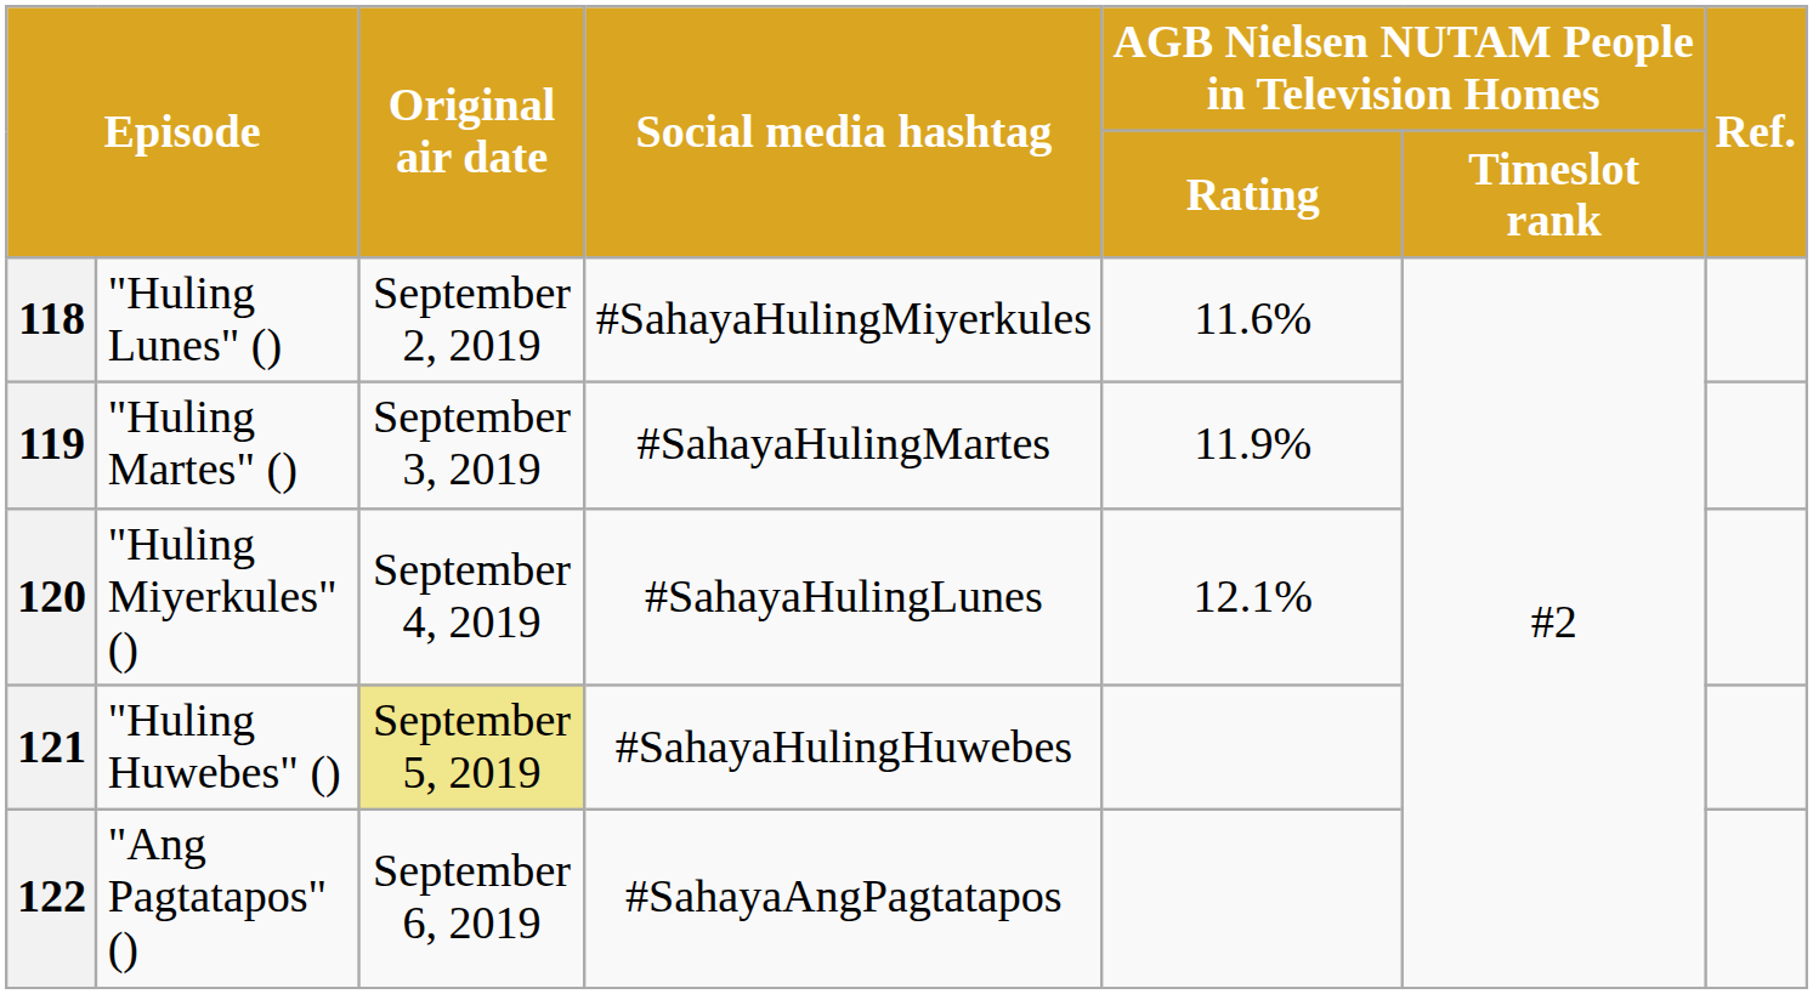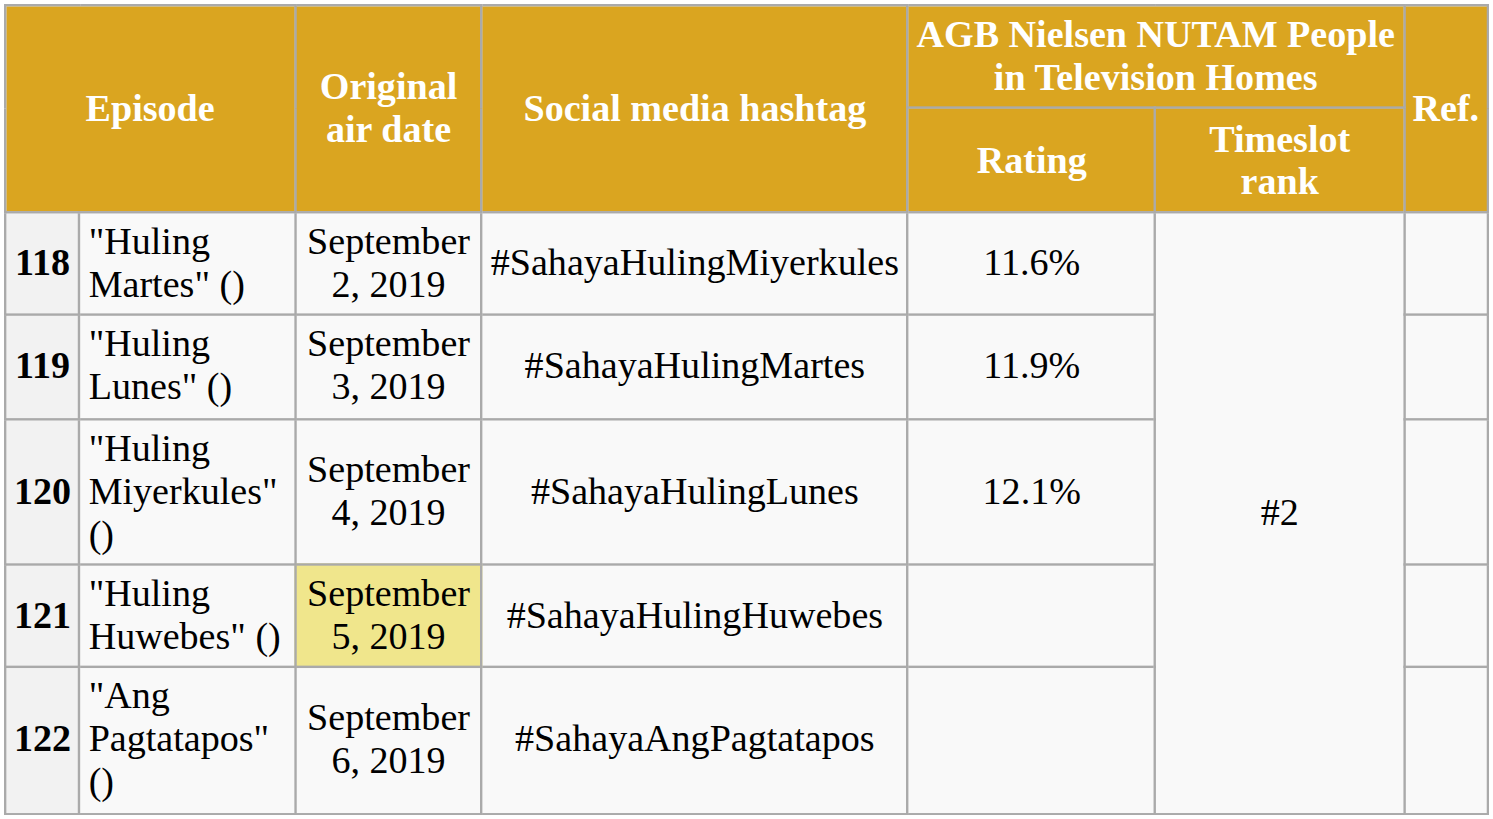118 | column 2: "Huling Lunes" () -> "Huling Martes" ()
119 | column 2: "Huling Martes" () -> "Huling Lunes" ()
